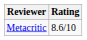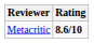Metacritic | Rating: normal -> bold
